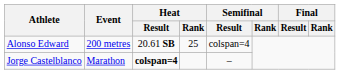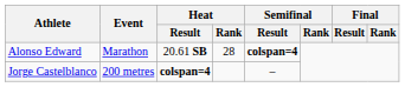Alonso Edward | Event: 200 metres -> Marathon
Alonso Edward | Heat / Rank: 25 -> 28
Alonso Edward | Semifinal / Result: normal -> bold
Jorge Castelblanco | Event: Marathon -> 200 metres
